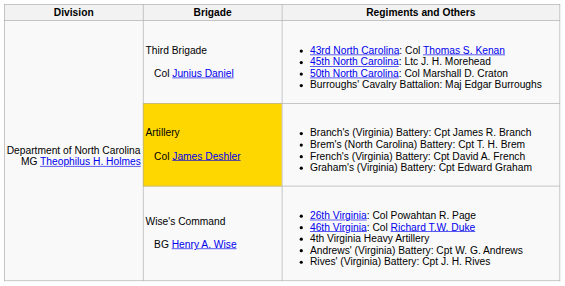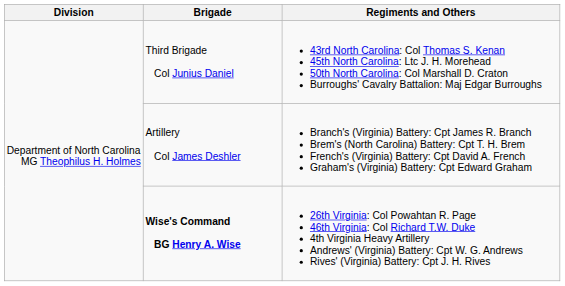Artillery Col James Deshler | Brigade: gold background -> no background
Wise's Command BG Henry A. Wise | Brigade: normal -> bold
